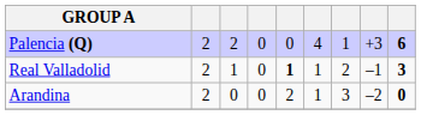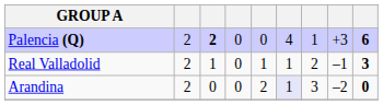Palencia (Q) | column 3: normal -> bold
Real Valladolid | column 5: bold -> normal
Arandina | column 6: no background -> lavender background
